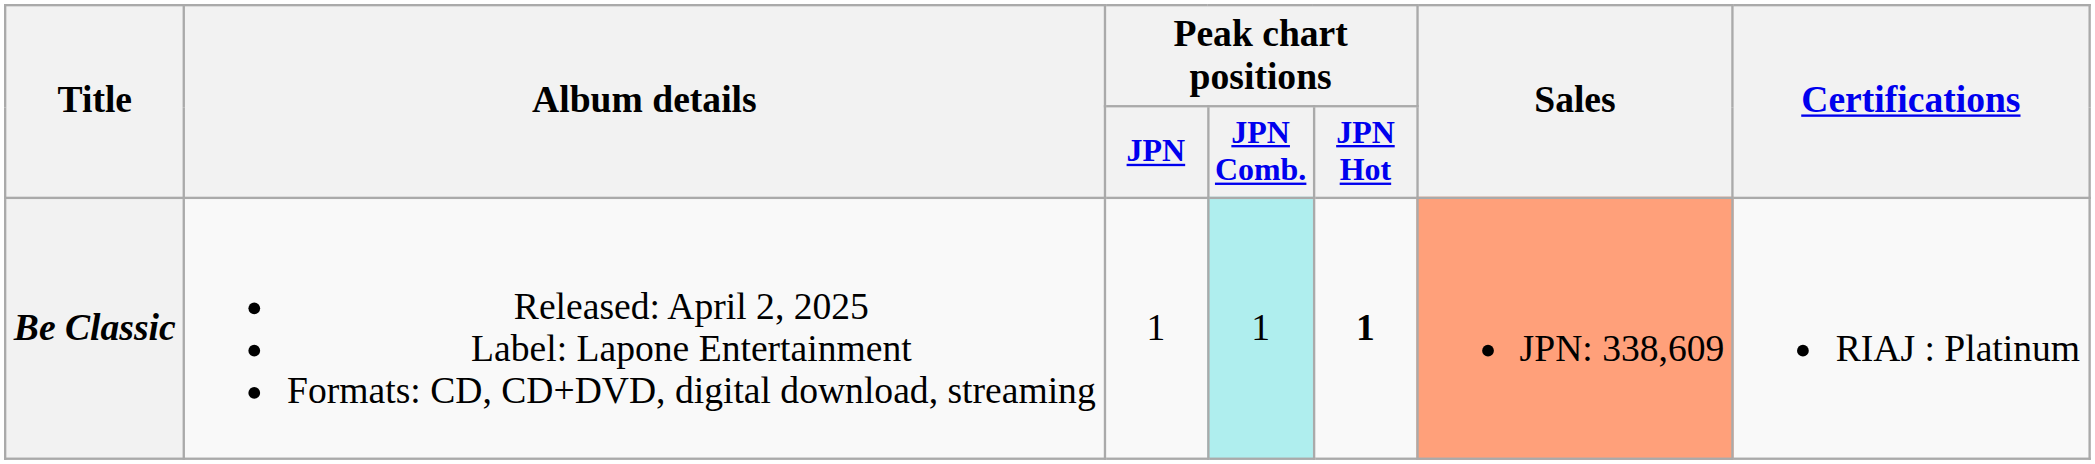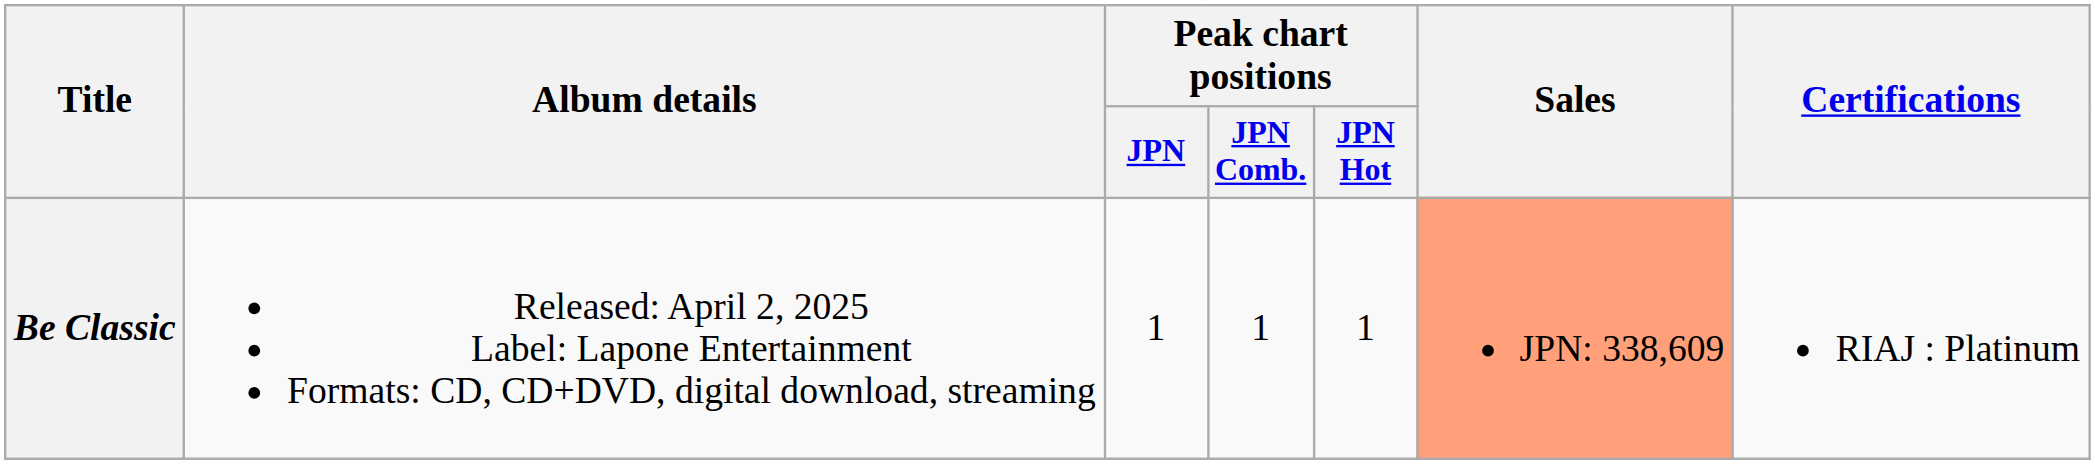Be Classic | Peak chart positions / JPN Comb.: paleturquoise background -> no background
Be Classic | Peak chart positions / JPN Hot: bold -> normal
